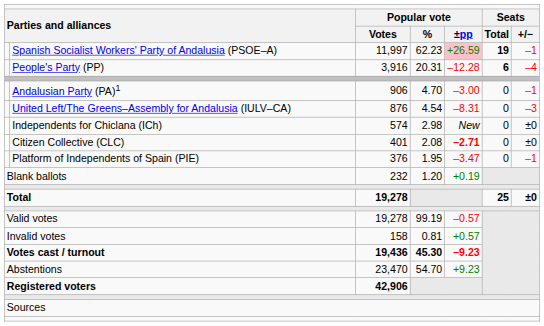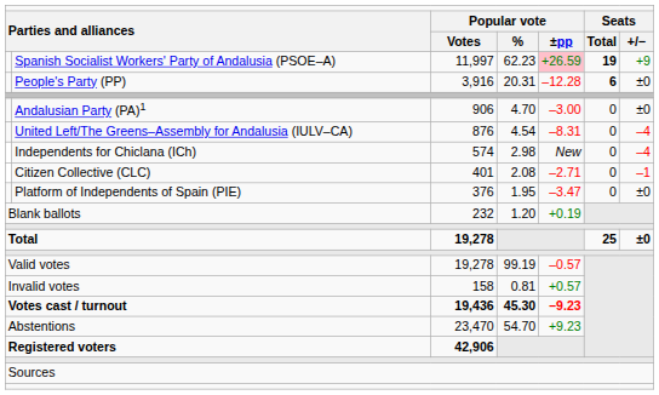Spanish Socialist Workers' Party of Andalusia (PSOE–A) | column 7: –1 -> +9
People's Party (PP) | column 7: –4 -> ±0
Andalusian Party (PA)1 | column 7: –1 -> ±0
United Left/The Greens–Assembly for Andalusia (IULV–CA) | column 7: –3 -> –4
Independents for Chiclana (ICh) | column 7: ±0 -> –4
Citizen Collective (CLC) | column 5: bold -> normal
Citizen Collective (CLC) | column 7: ±0 -> –1
Platform of Independents of Spain (PIE) | column 7: –1 -> ±0
